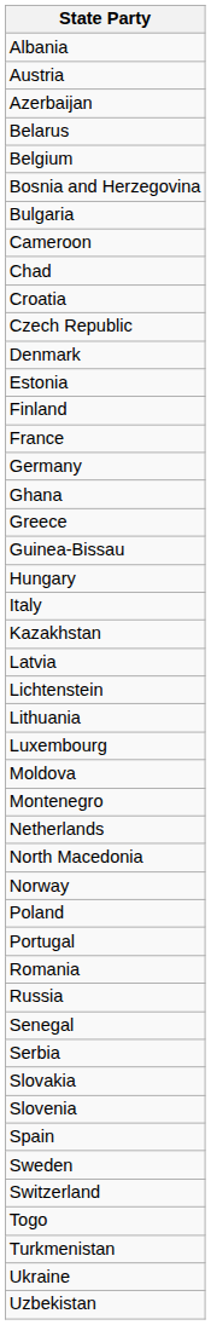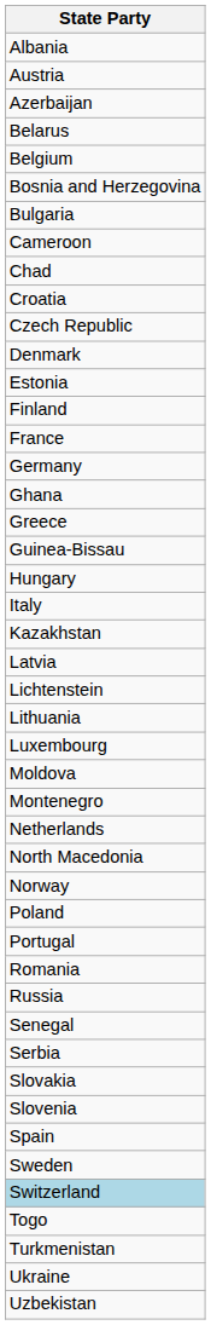row 43 | column 1: no background -> lightblue background
